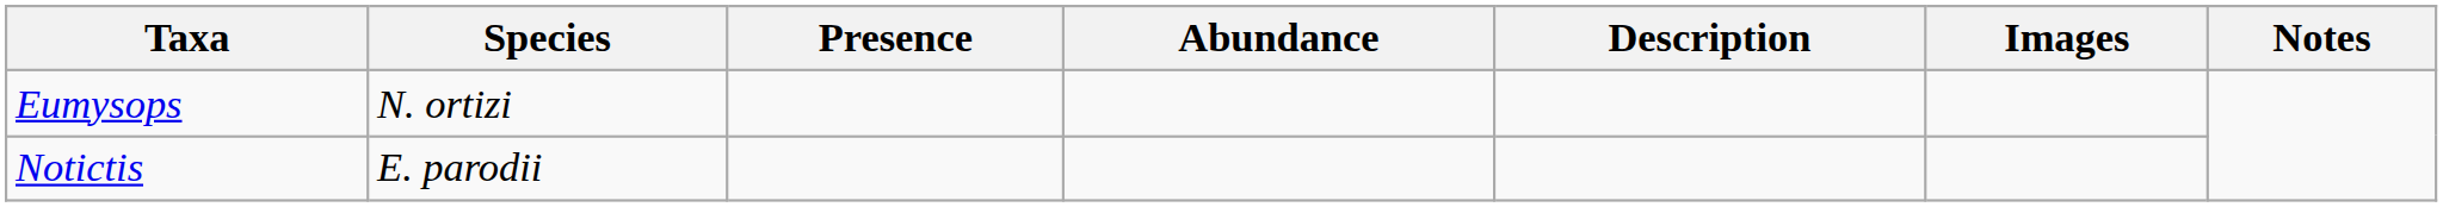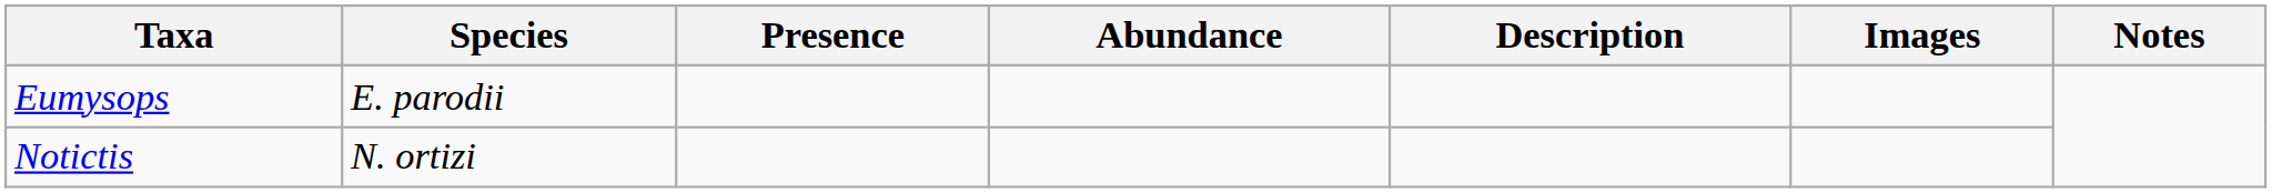Eumysops | Species: N. ortizi -> E. parodii
Notictis | Species: E. parodii -> N. ortizi
